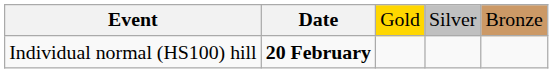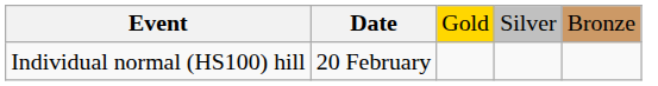Individual normal (HS100) hill | column 2: bold -> normal
